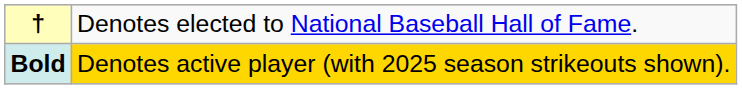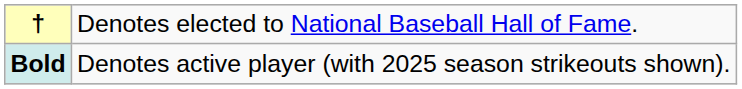Bold | column 2: gold background -> no background
